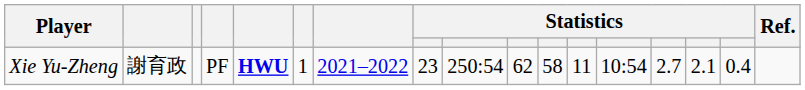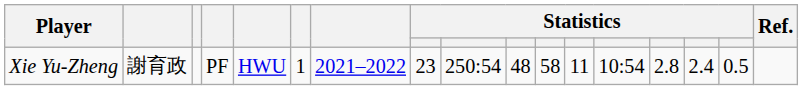Xie Yu-Zheng | column 5: bold -> normal
Xie Yu-Zheng | column 10: 62 -> 48
Xie Yu-Zheng | column 14: 2.7 -> 2.8
Xie Yu-Zheng | column 15: 2.1 -> 2.4
Xie Yu-Zheng | column 16: 0.4 -> 0.5
